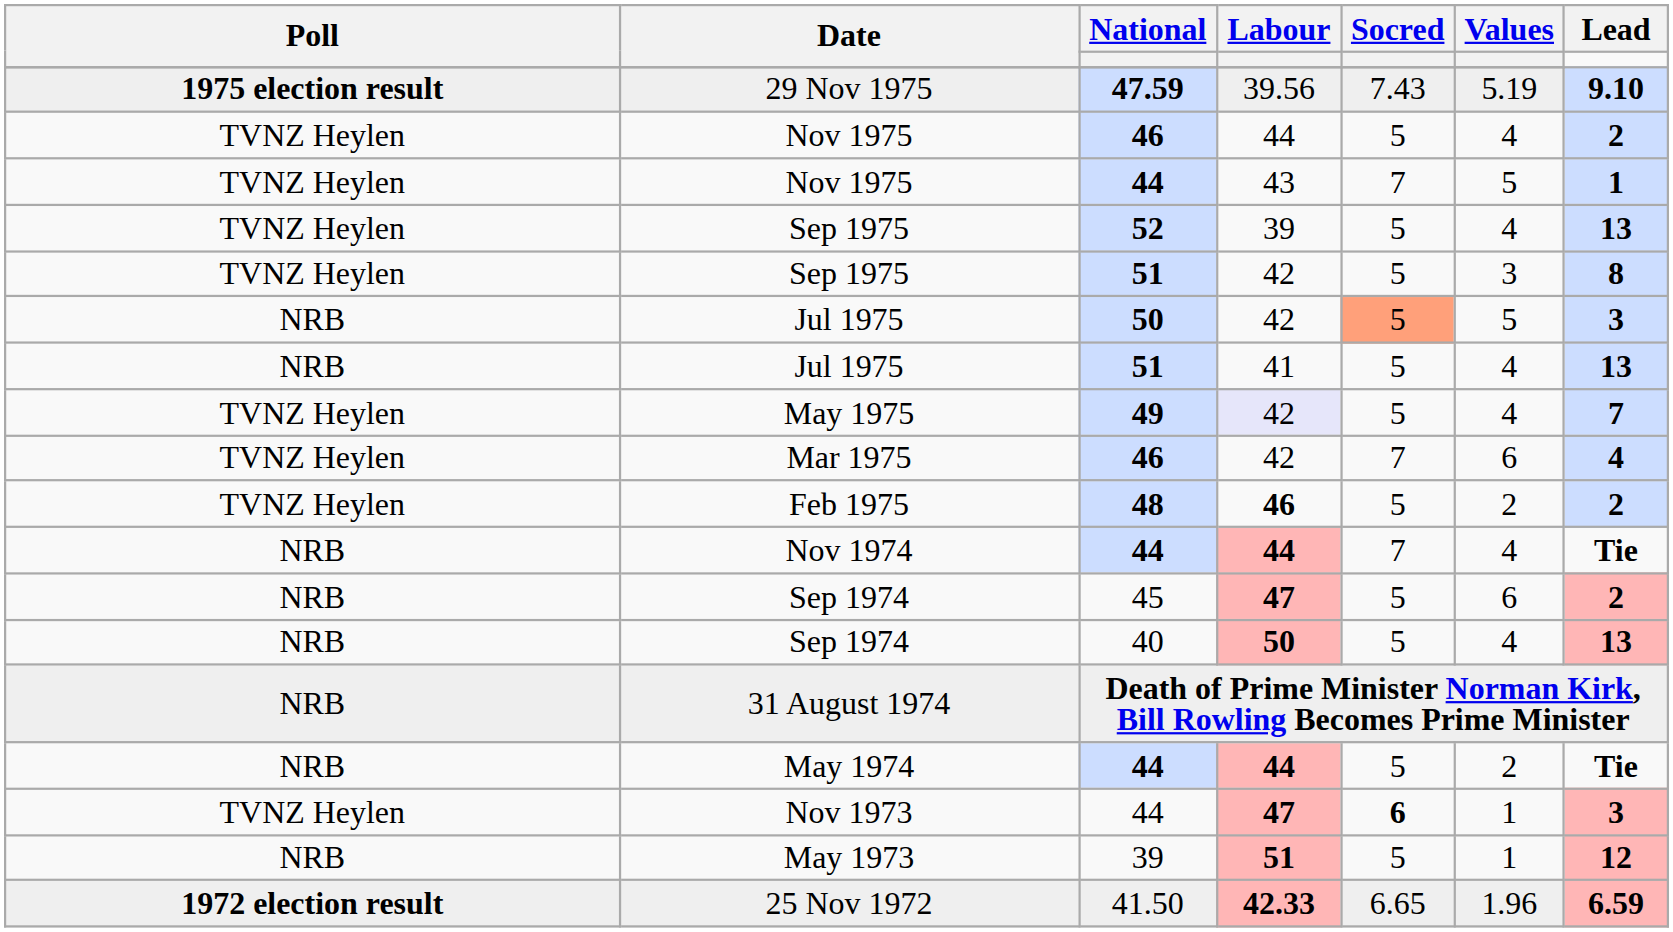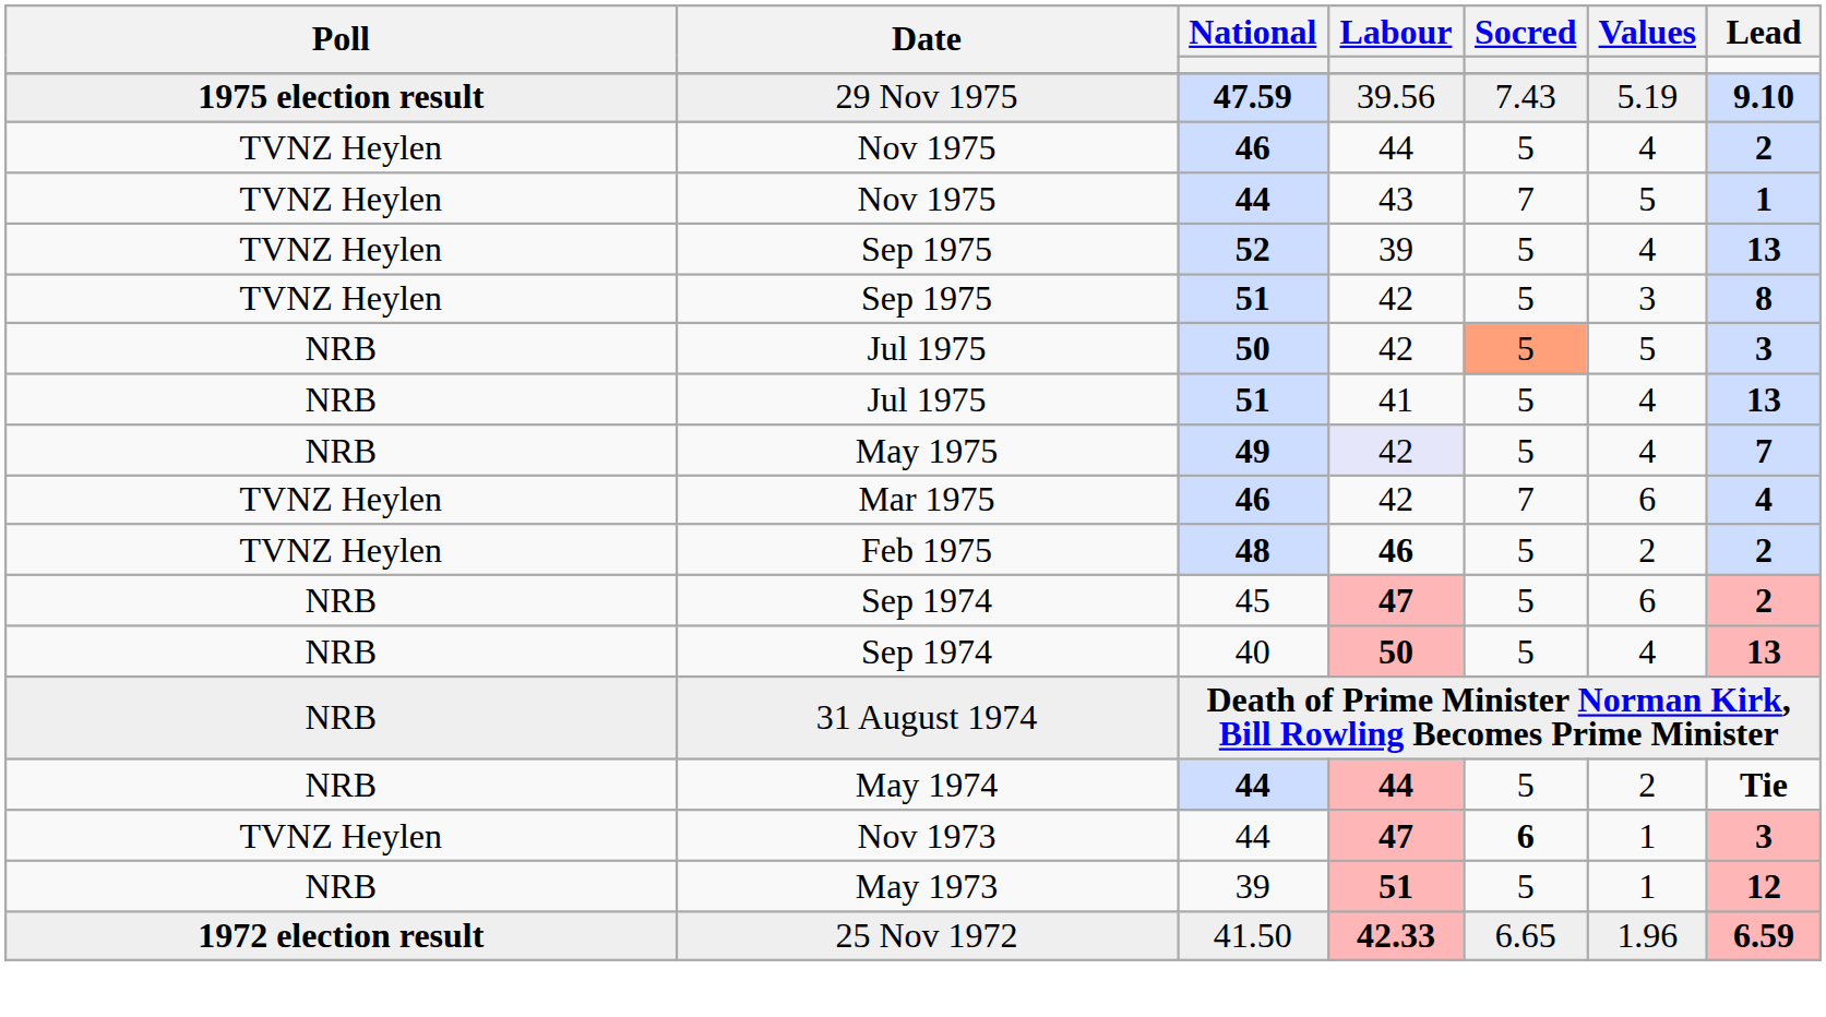May 1975 | Poll: TVNZ Heylen -> NRB
- row: NRB | Nov 1974 | 44 | 44 | 7 | 4 | Tie
